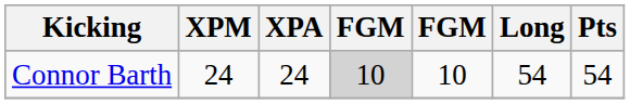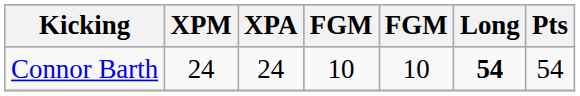Connor Barth | column 4: lightgrey background -> no background
Connor Barth | Long: normal -> bold
